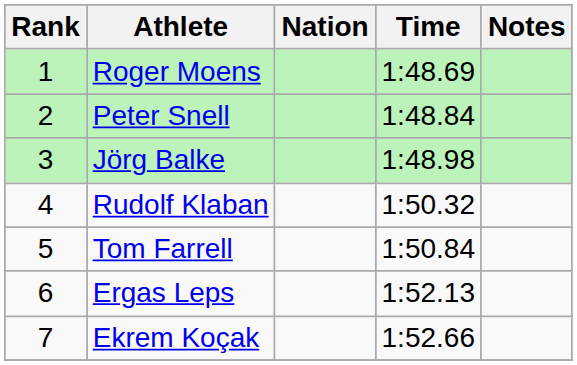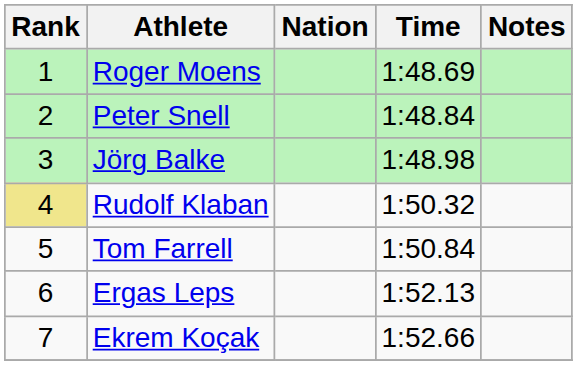Rudolf Klaban | Rank: no background -> khaki background
